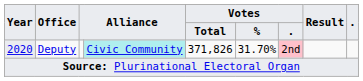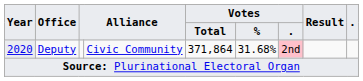2020 | column 4: paleturquoise background -> no background
2020 | Votes / Total: 371,826 -> 371,864
2020 | Votes / %: 31.70% -> 31.68%
